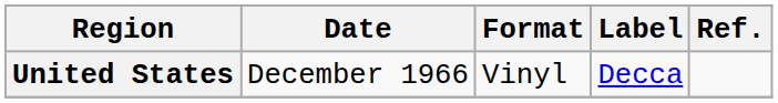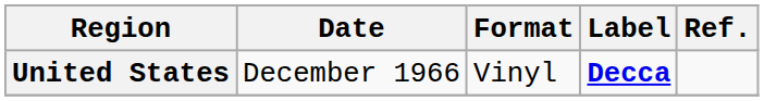United States | Label: normal -> bold
